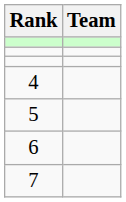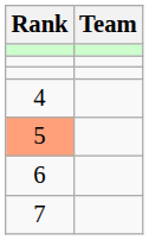row 6 | Rank: no background -> lightsalmon background
